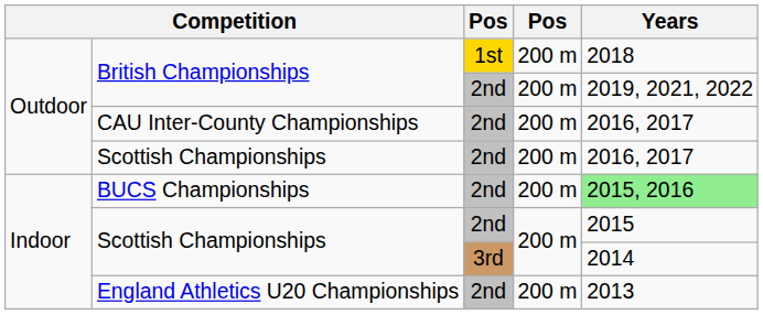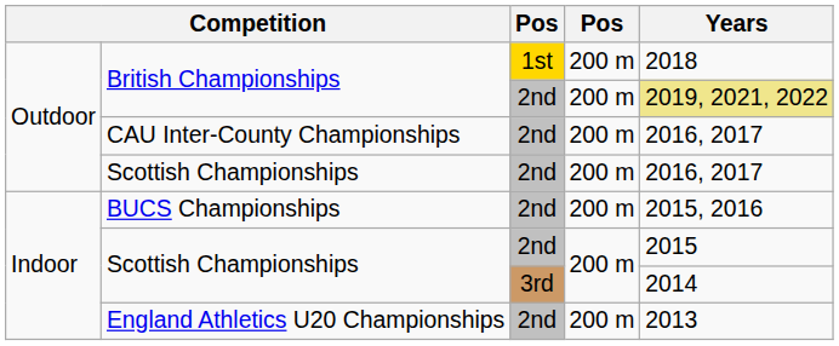British Championships / 2nd | Years: no background -> khaki background
BUCS Championships | Years: lightgreen background -> no background
